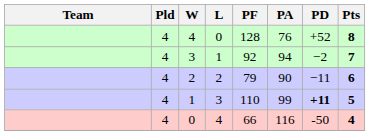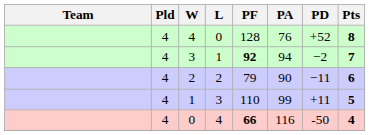row 3 | PF: normal -> bold
row 5 | PD: bold -> normal
row 6 | PF: normal -> bold
